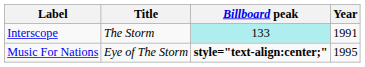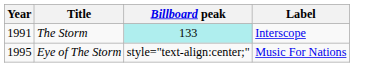columns swapped: Year <-> Label
Eye of The Storm | Billboard peak: bold -> normal
